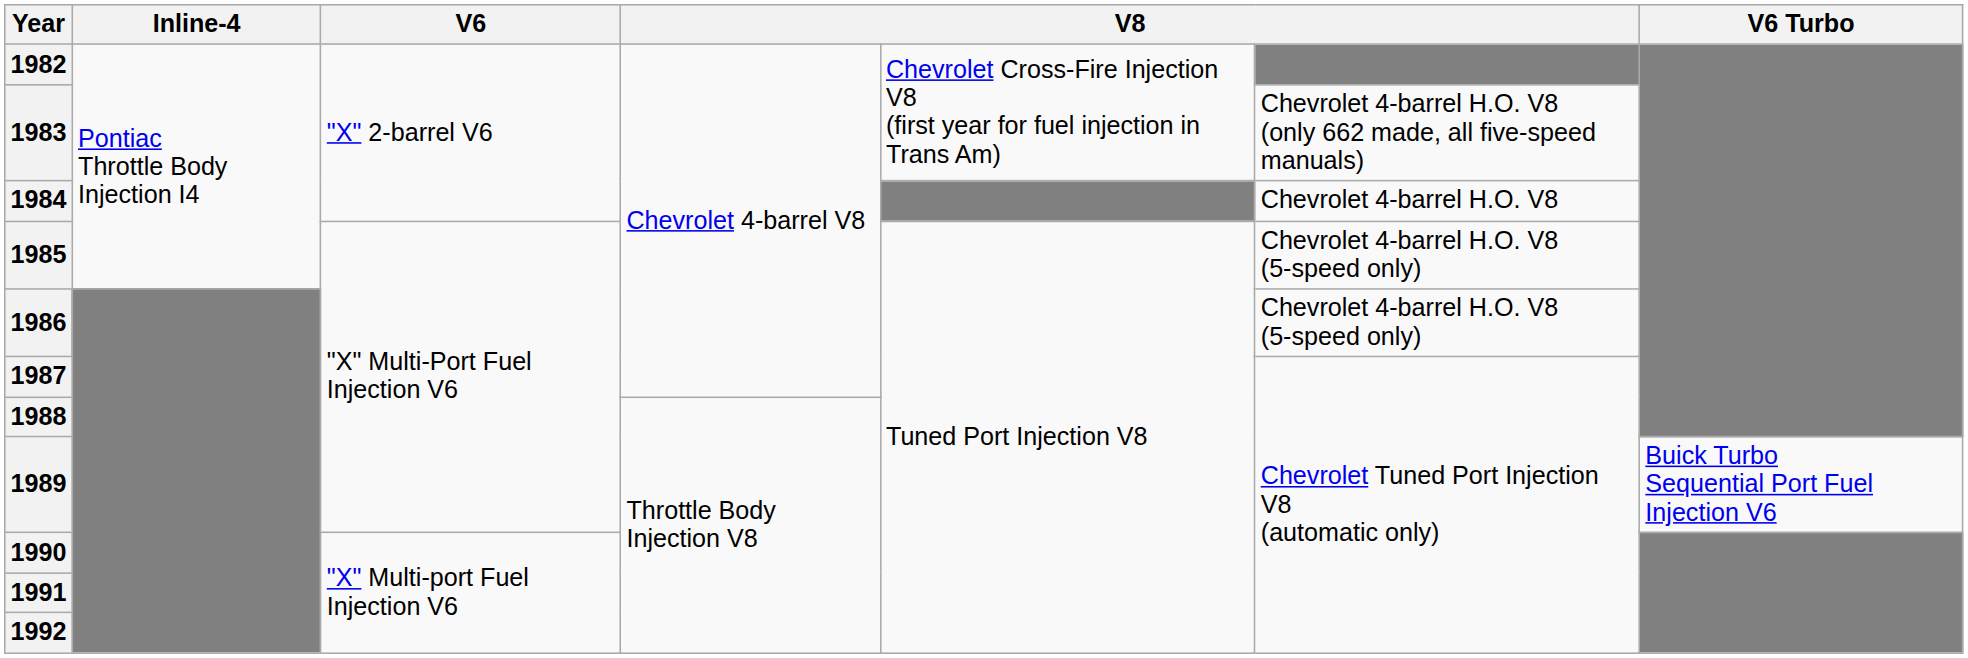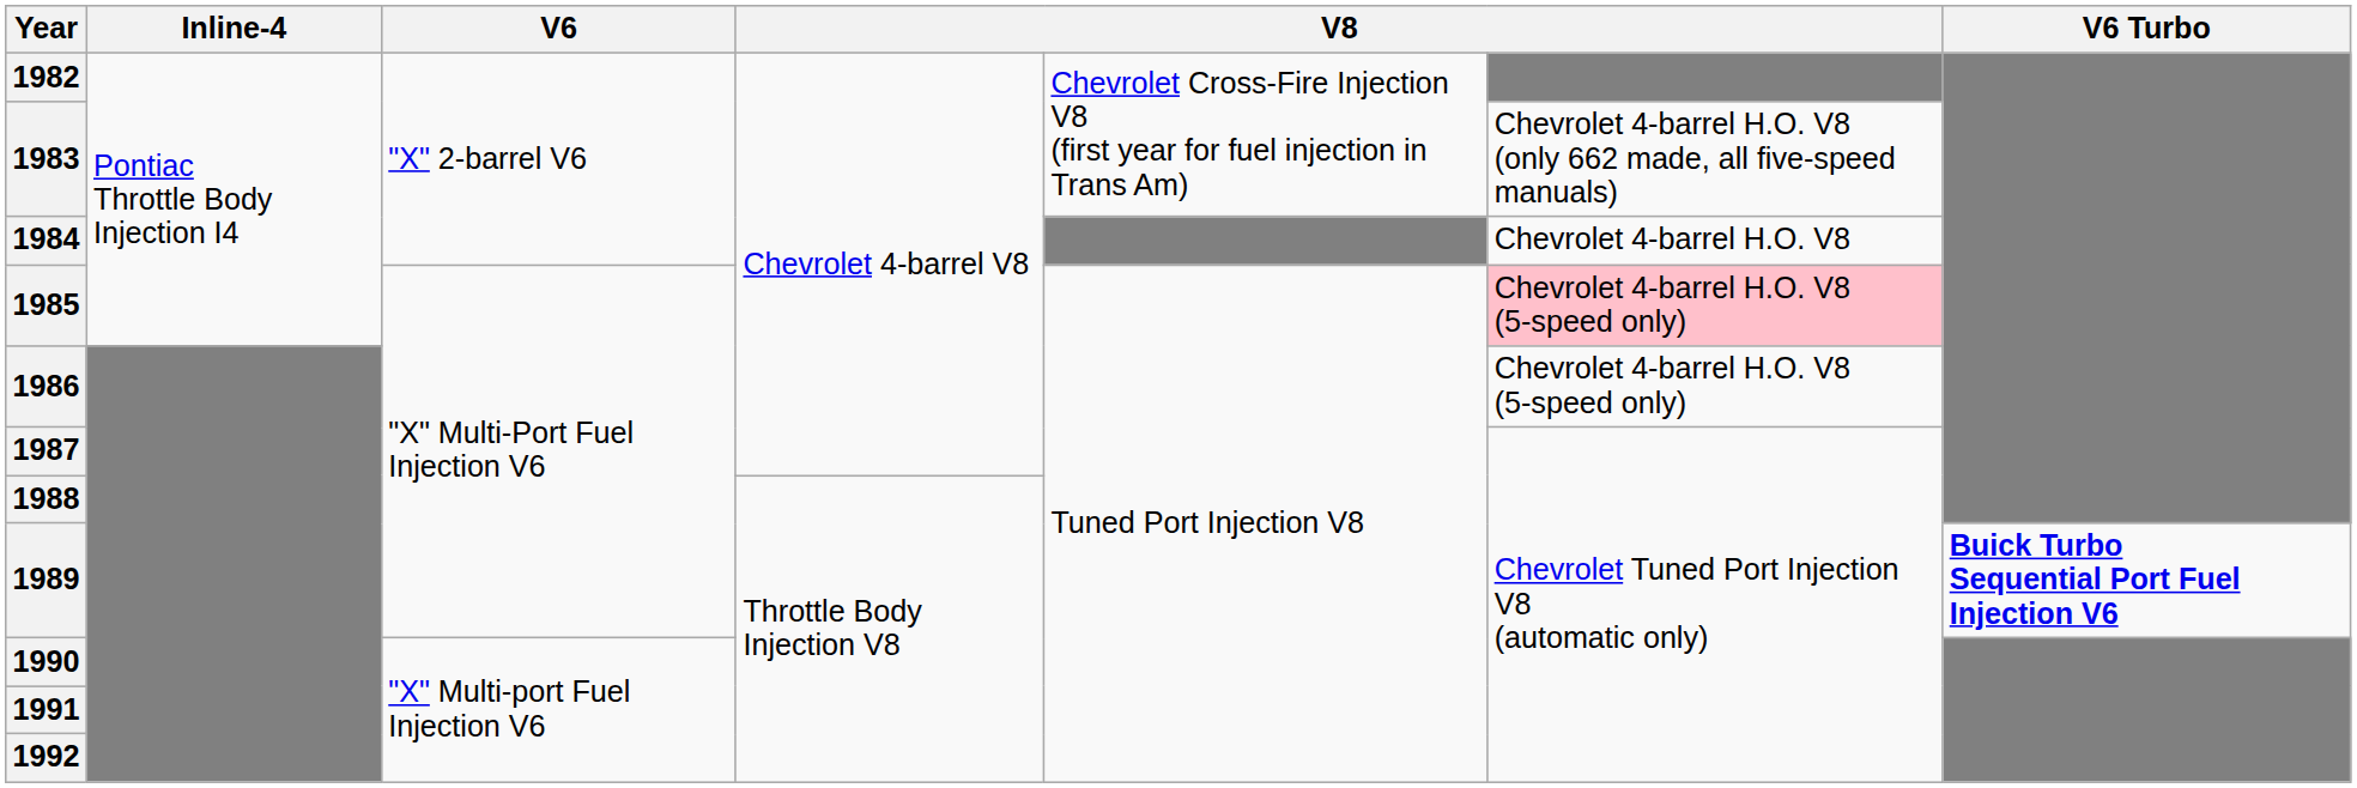1985 | column 6: no background -> pink background
1989 | V6 Turbo: normal -> bold
